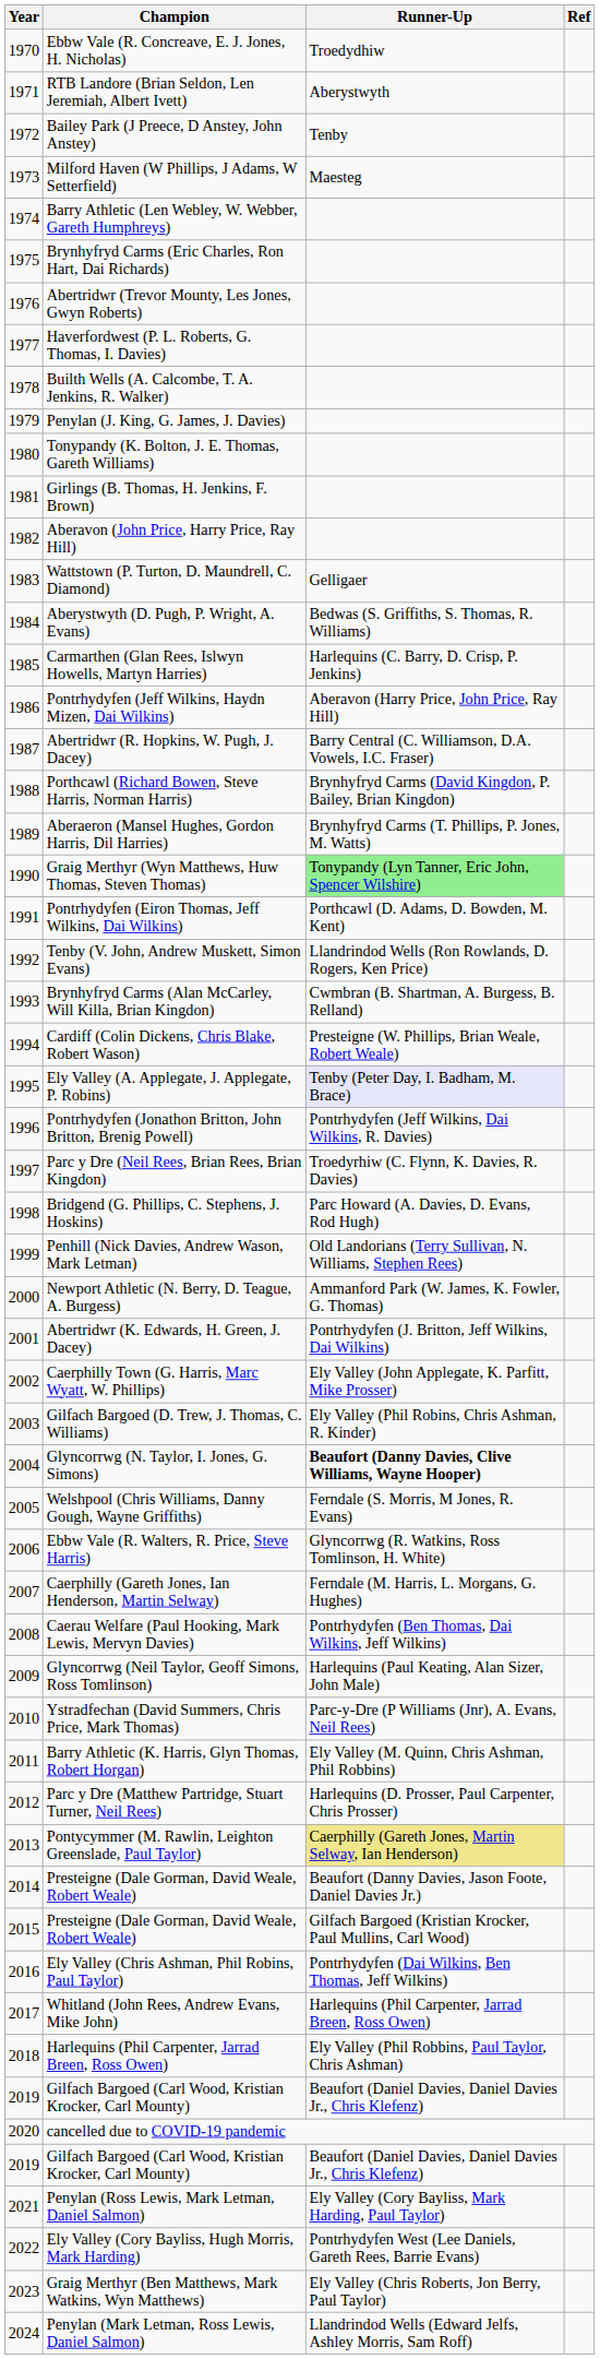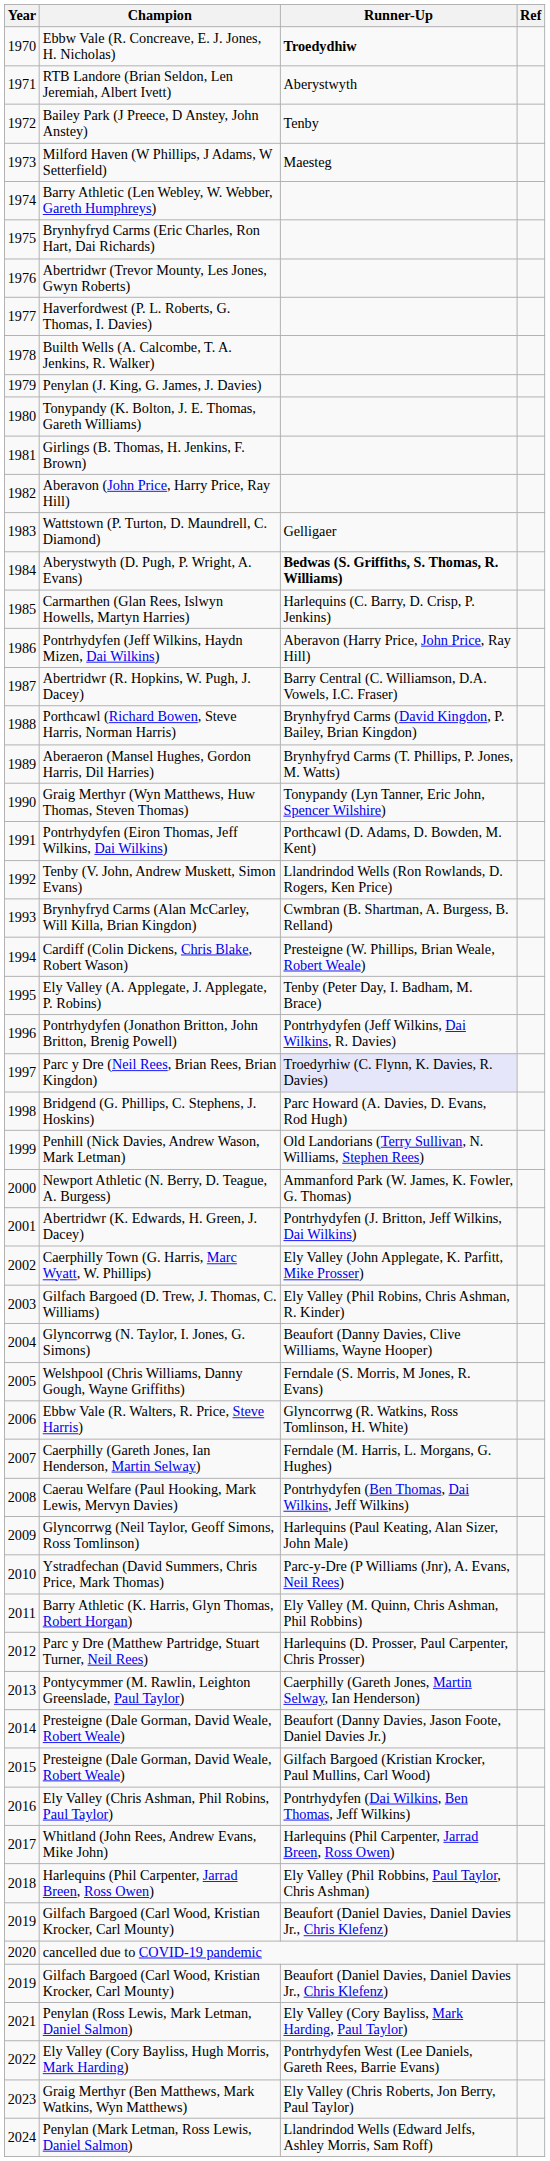Ebbw Vale (R. Concreave, E. J. Jones, H. Nicholas) | Runner-Up: normal -> bold
Aberystwyth (D. Pugh, P. Wright, A. Evans) | Runner-Up: normal -> bold
Graig Merthyr (Wyn Matthews, Huw Thomas, Steven Thomas) | Runner-Up: lightgreen background -> no background
Ely Valley (A. Applegate, J. Applegate, P. Robins) | Runner-Up: lavender background -> no background
Parc y Dre (Neil Rees, Brian Rees, Brian Kingdon) | Runner-Up: no background -> lavender background
Glyncorrwg (N. Taylor, I. Jones, G. Simons) | Runner-Up: bold -> normal
Pontycymmer (M. Rawlin, Leighton Greenslade, Paul Taylor) | Runner-Up: khaki background -> no background
